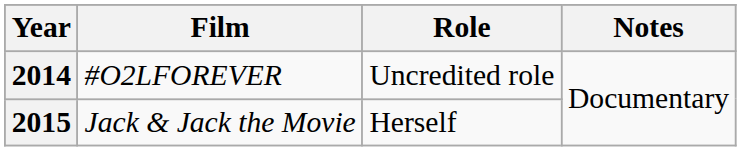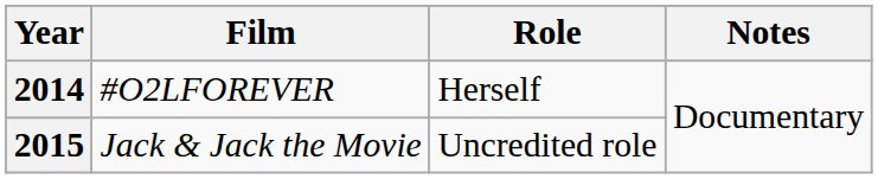2014 | Role: Uncredited role -> Herself
2015 | Role: Herself -> Uncredited role
